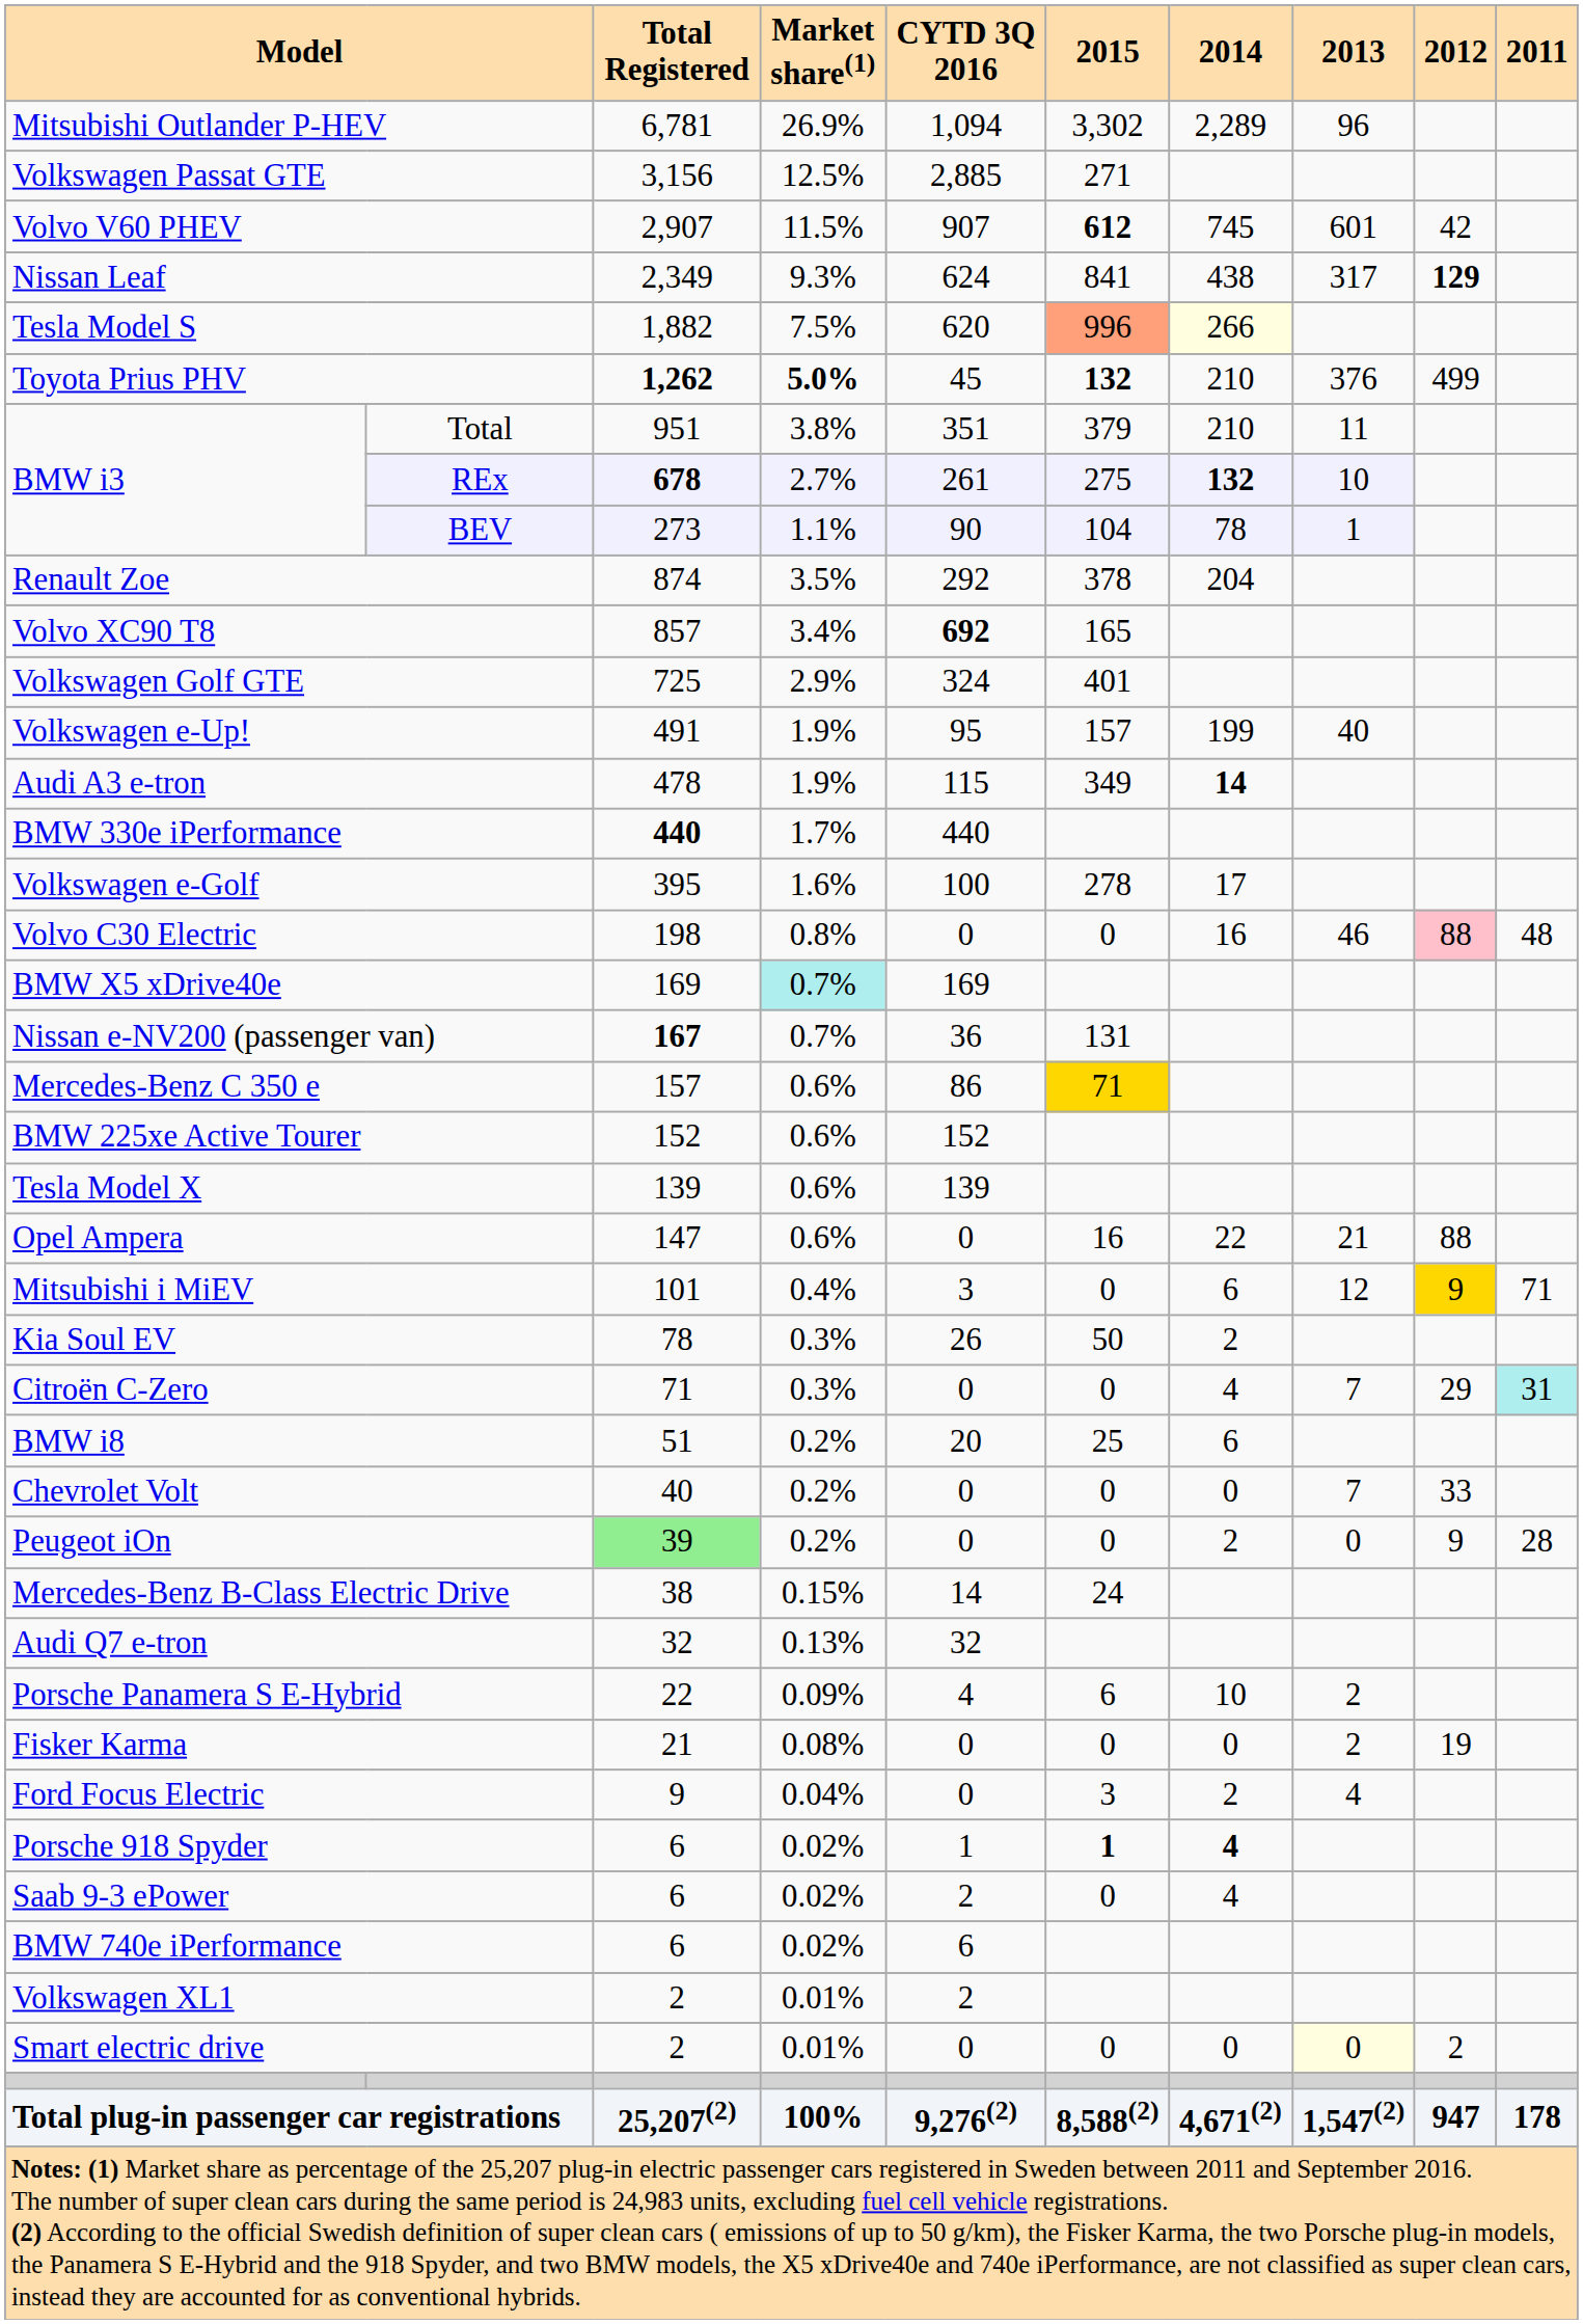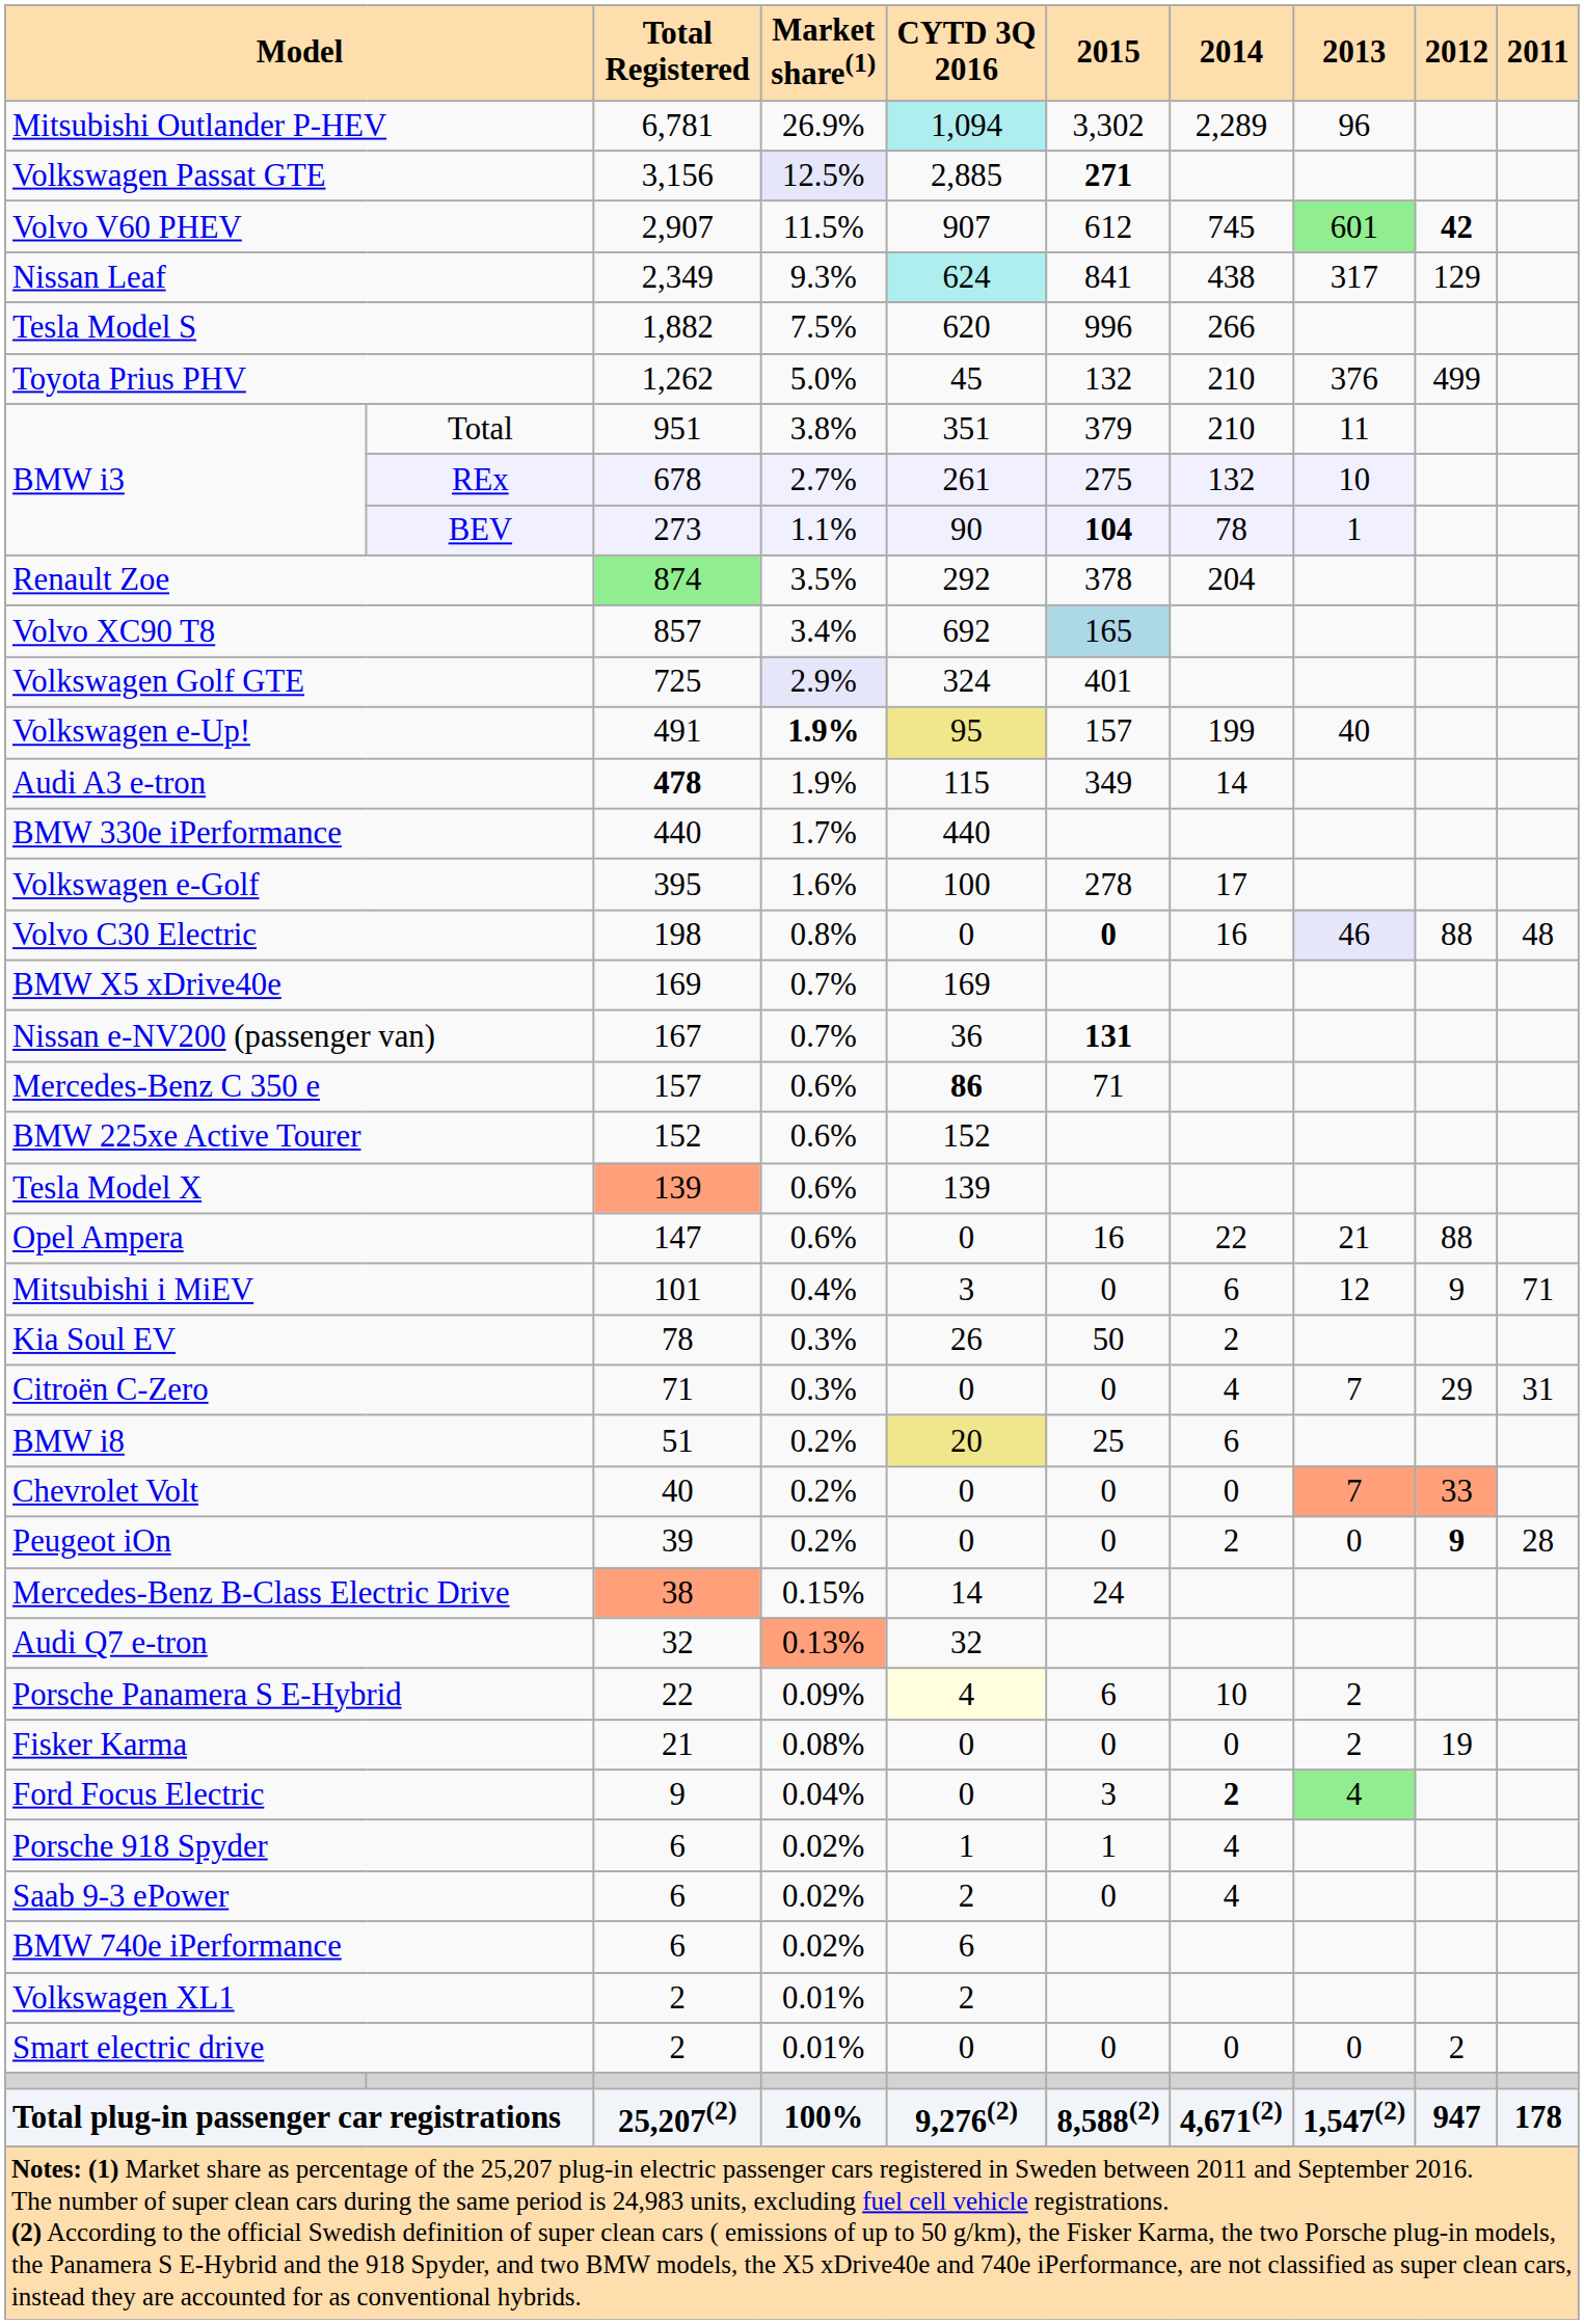Mitsubishi Outlander P-HEV | CYTD 3Q 2016: no background -> paleturquoise background
Volkswagen Passat GTE | Market share(1): no background -> lavender background
Volkswagen Passat GTE | 2015: normal -> bold
Volvo V60 PHEV | 2015: bold -> normal
Volvo V60 PHEV | 2013: no background -> lightgreen background
Volvo V60 PHEV | 2012: normal -> bold
Nissan Leaf | CYTD 3Q 2016: no background -> paleturquoise background
Nissan Leaf | 2012: bold -> normal
Tesla Model S | 2015: lightsalmon background -> no background
Tesla Model S | 2014: lightyellow background -> no background
Toyota Prius PHV | Total Registered: bold -> normal
Toyota Prius PHV | Market share(1): bold -> normal
Toyota Prius PHV | 2015: bold -> normal
REx | Total Registered: bold -> normal
REx | 2014: bold -> normal
BEV | 2015: normal -> bold
Renault Zoe | Total Registered: no background -> lightgreen background
Volvo XC90 T8 | CYTD 3Q 2016: bold -> normal
Volvo XC90 T8 | 2015: no background -> lightblue background
Volkswagen Golf GTE | Market share(1): no background -> lavender background
Volkswagen e-Up! | Market share(1): normal -> bold
Volkswagen e-Up! | CYTD 3Q 2016: no background -> khaki background
Audi A3 e-tron | Total Registered: normal -> bold
Audi A3 e-tron | 2014: bold -> normal
BMW 330e iPerformance | Total Registered: bold -> normal
Volvo C30 Electric | 2015: normal -> bold
Volvo C30 Electric | 2013: no background -> lavender background
Volvo C30 Electric | 2012: pink background -> no background
BMW X5 xDrive40e | Market share(1): paleturquoise background -> no background
Nissan e-NV200 (passenger van) | Total Registered: bold -> normal
Nissan e-NV200 (passenger van) | 2015: normal -> bold
Mercedes-Benz C 350 e | CYTD 3Q 2016: normal -> bold
Mercedes-Benz C 350 e | 2015: gold background -> no background
Tesla Model X | Total Registered: no background -> lightsalmon background
Mitsubishi i MiEV | 2012: gold background -> no background
Citroën C-Zero | 2011: paleturquoise background -> no background
BMW i8 | CYTD 3Q 2016: no background -> khaki background
Chevrolet Volt | 2013: no background -> lightsalmon background
Chevrolet Volt | 2012: no background -> lightsalmon background
Peugeot iOn | Total Registered: lightgreen background -> no background
Peugeot iOn | 2012: normal -> bold
Mercedes-Benz B-Class Electric Drive | Total Registered: no background -> lightsalmon background
Audi Q7 e-tron | Market share(1): no background -> lightsalmon background
Porsche Panamera S E-Hybrid | CYTD 3Q 2016: no background -> lightyellow background
Ford Focus Electric | 2014: normal -> bold
Ford Focus Electric | 2013: no background -> lightgreen background
Porsche 918 Spyder | 2015: bold -> normal
Porsche 918 Spyder | 2014: bold -> normal
Smart electric drive | 2013: lightyellow background -> no background
